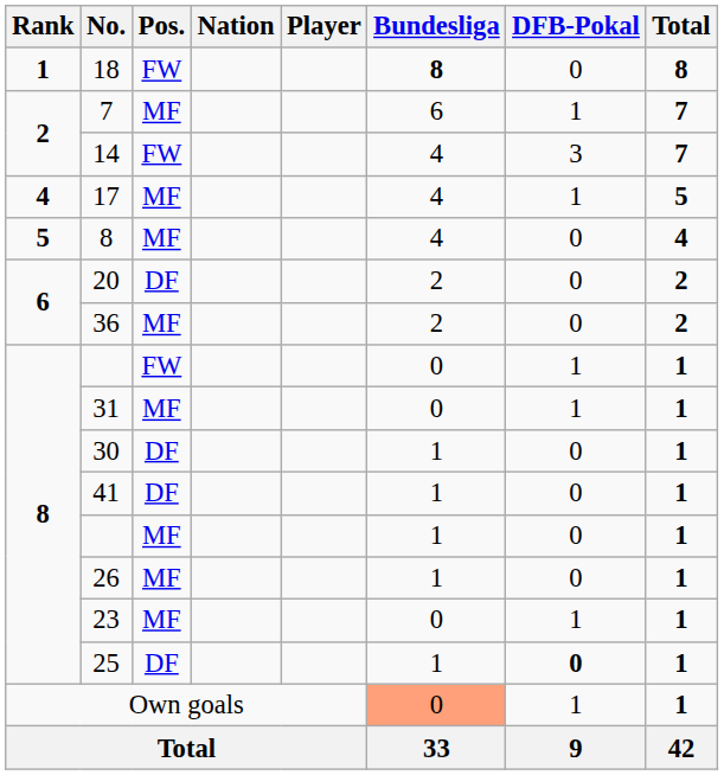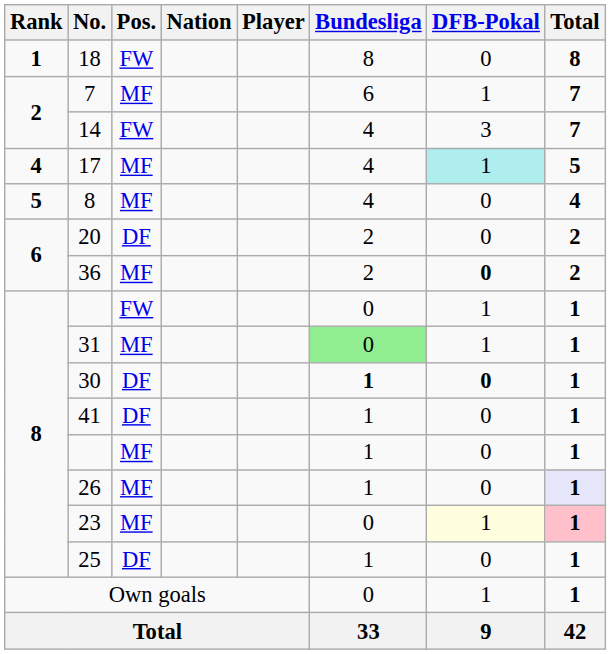18 | Bundesliga: bold -> normal
17 | DFB-Pokal: no background -> paleturquoise background
36 | DFB-Pokal: normal -> bold
31 | Bundesliga: no background -> lightgreen background
30 | Bundesliga: normal -> bold
30 | DFB-Pokal: normal -> bold
26 | Total: no background -> lavender background
23 | DFB-Pokal: no background -> lightyellow background
23 | Total: no background -> pink background
25 | DFB-Pokal: bold -> normal
Own goals | Bundesliga: lightsalmon background -> no background
